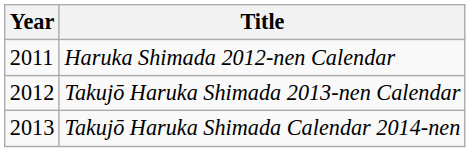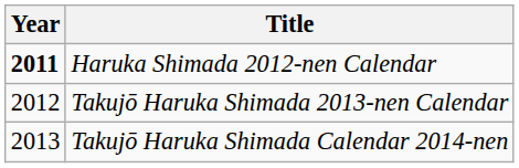Haruka Shimada 2012-nen Calendar | Year: normal -> bold
